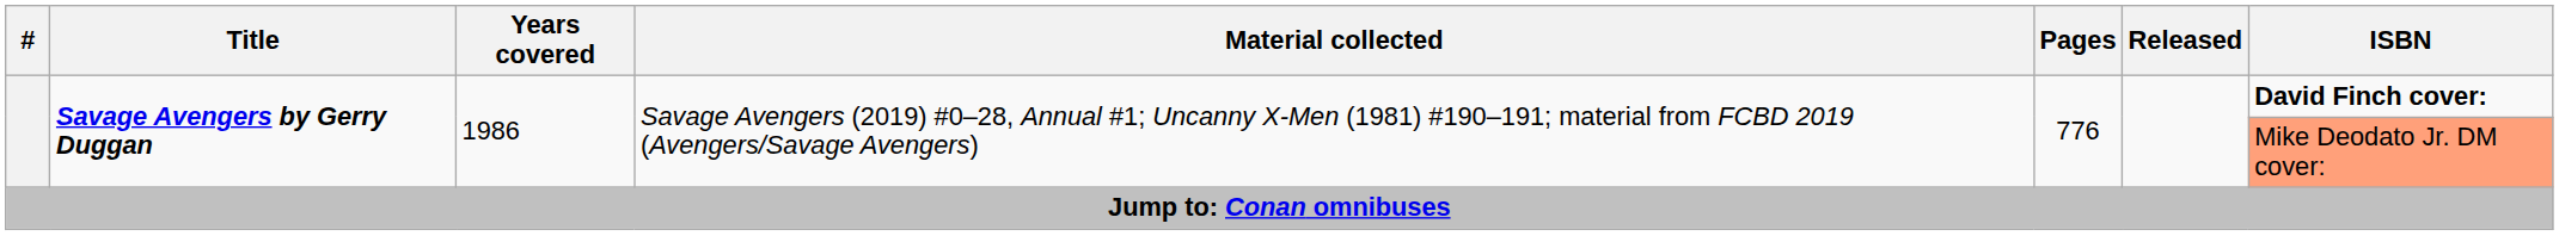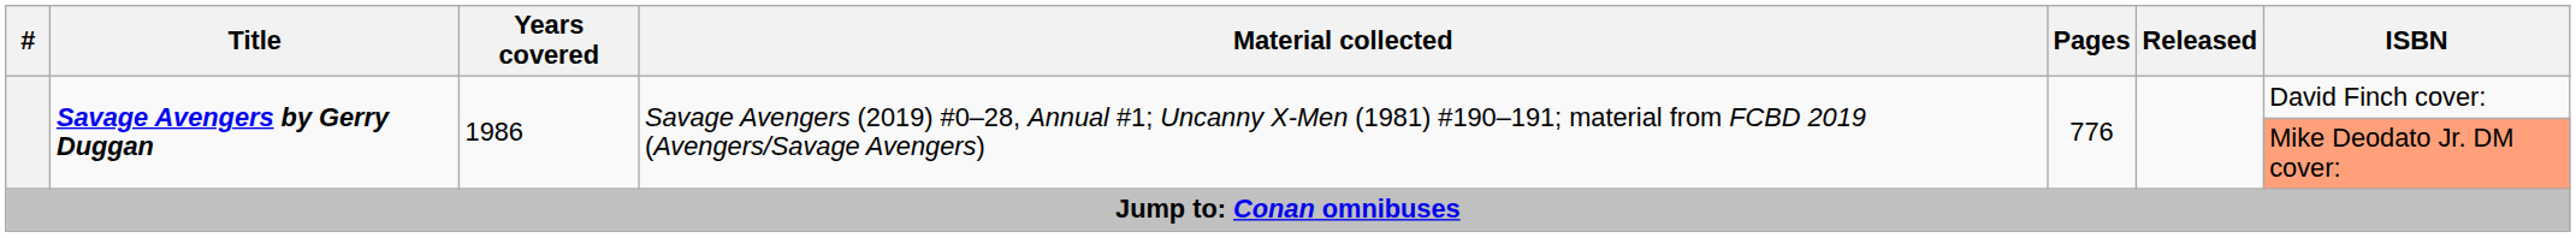row 2 | ISBN: bold -> normal
